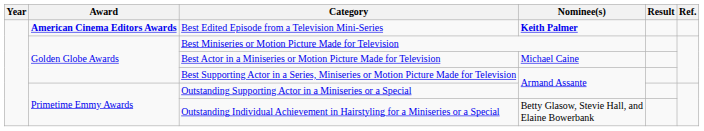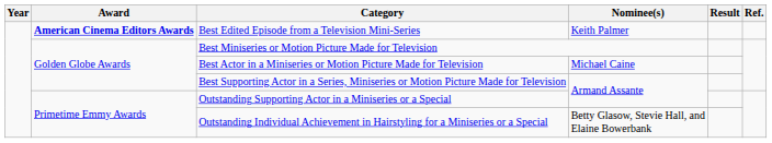Best Edited Episode from a Television Mini-Series | Nominee(s): bold -> normal
